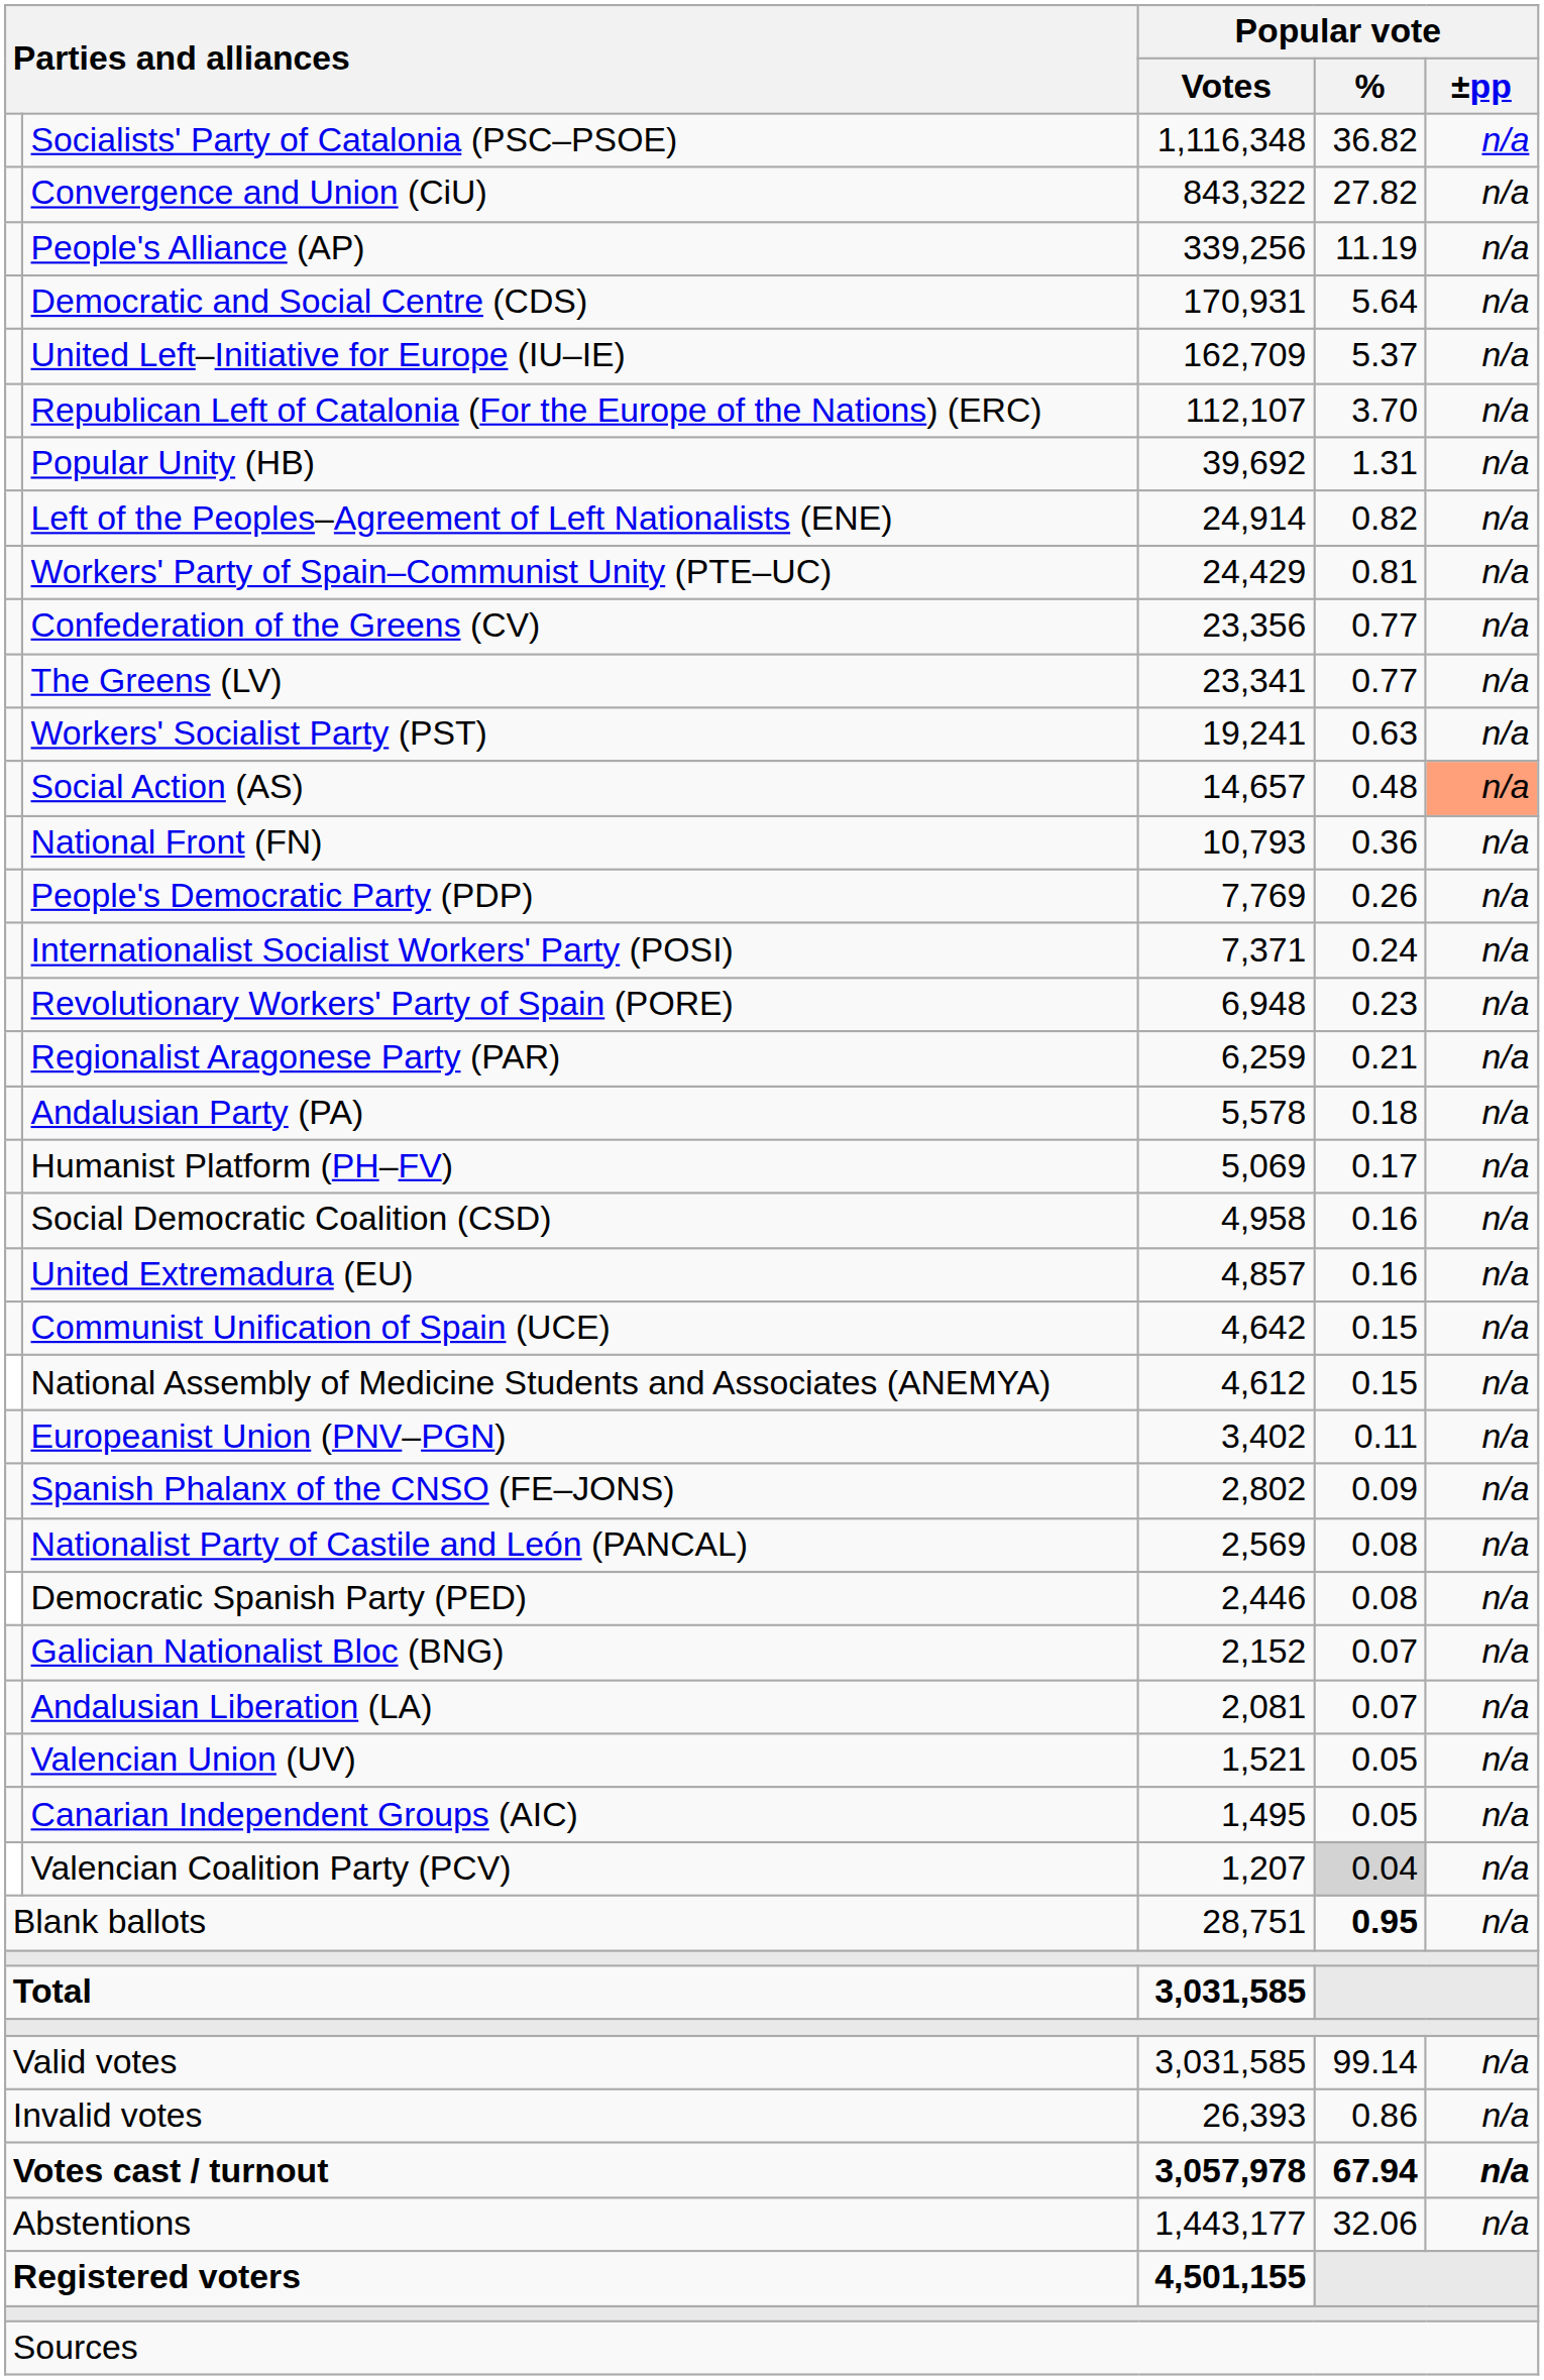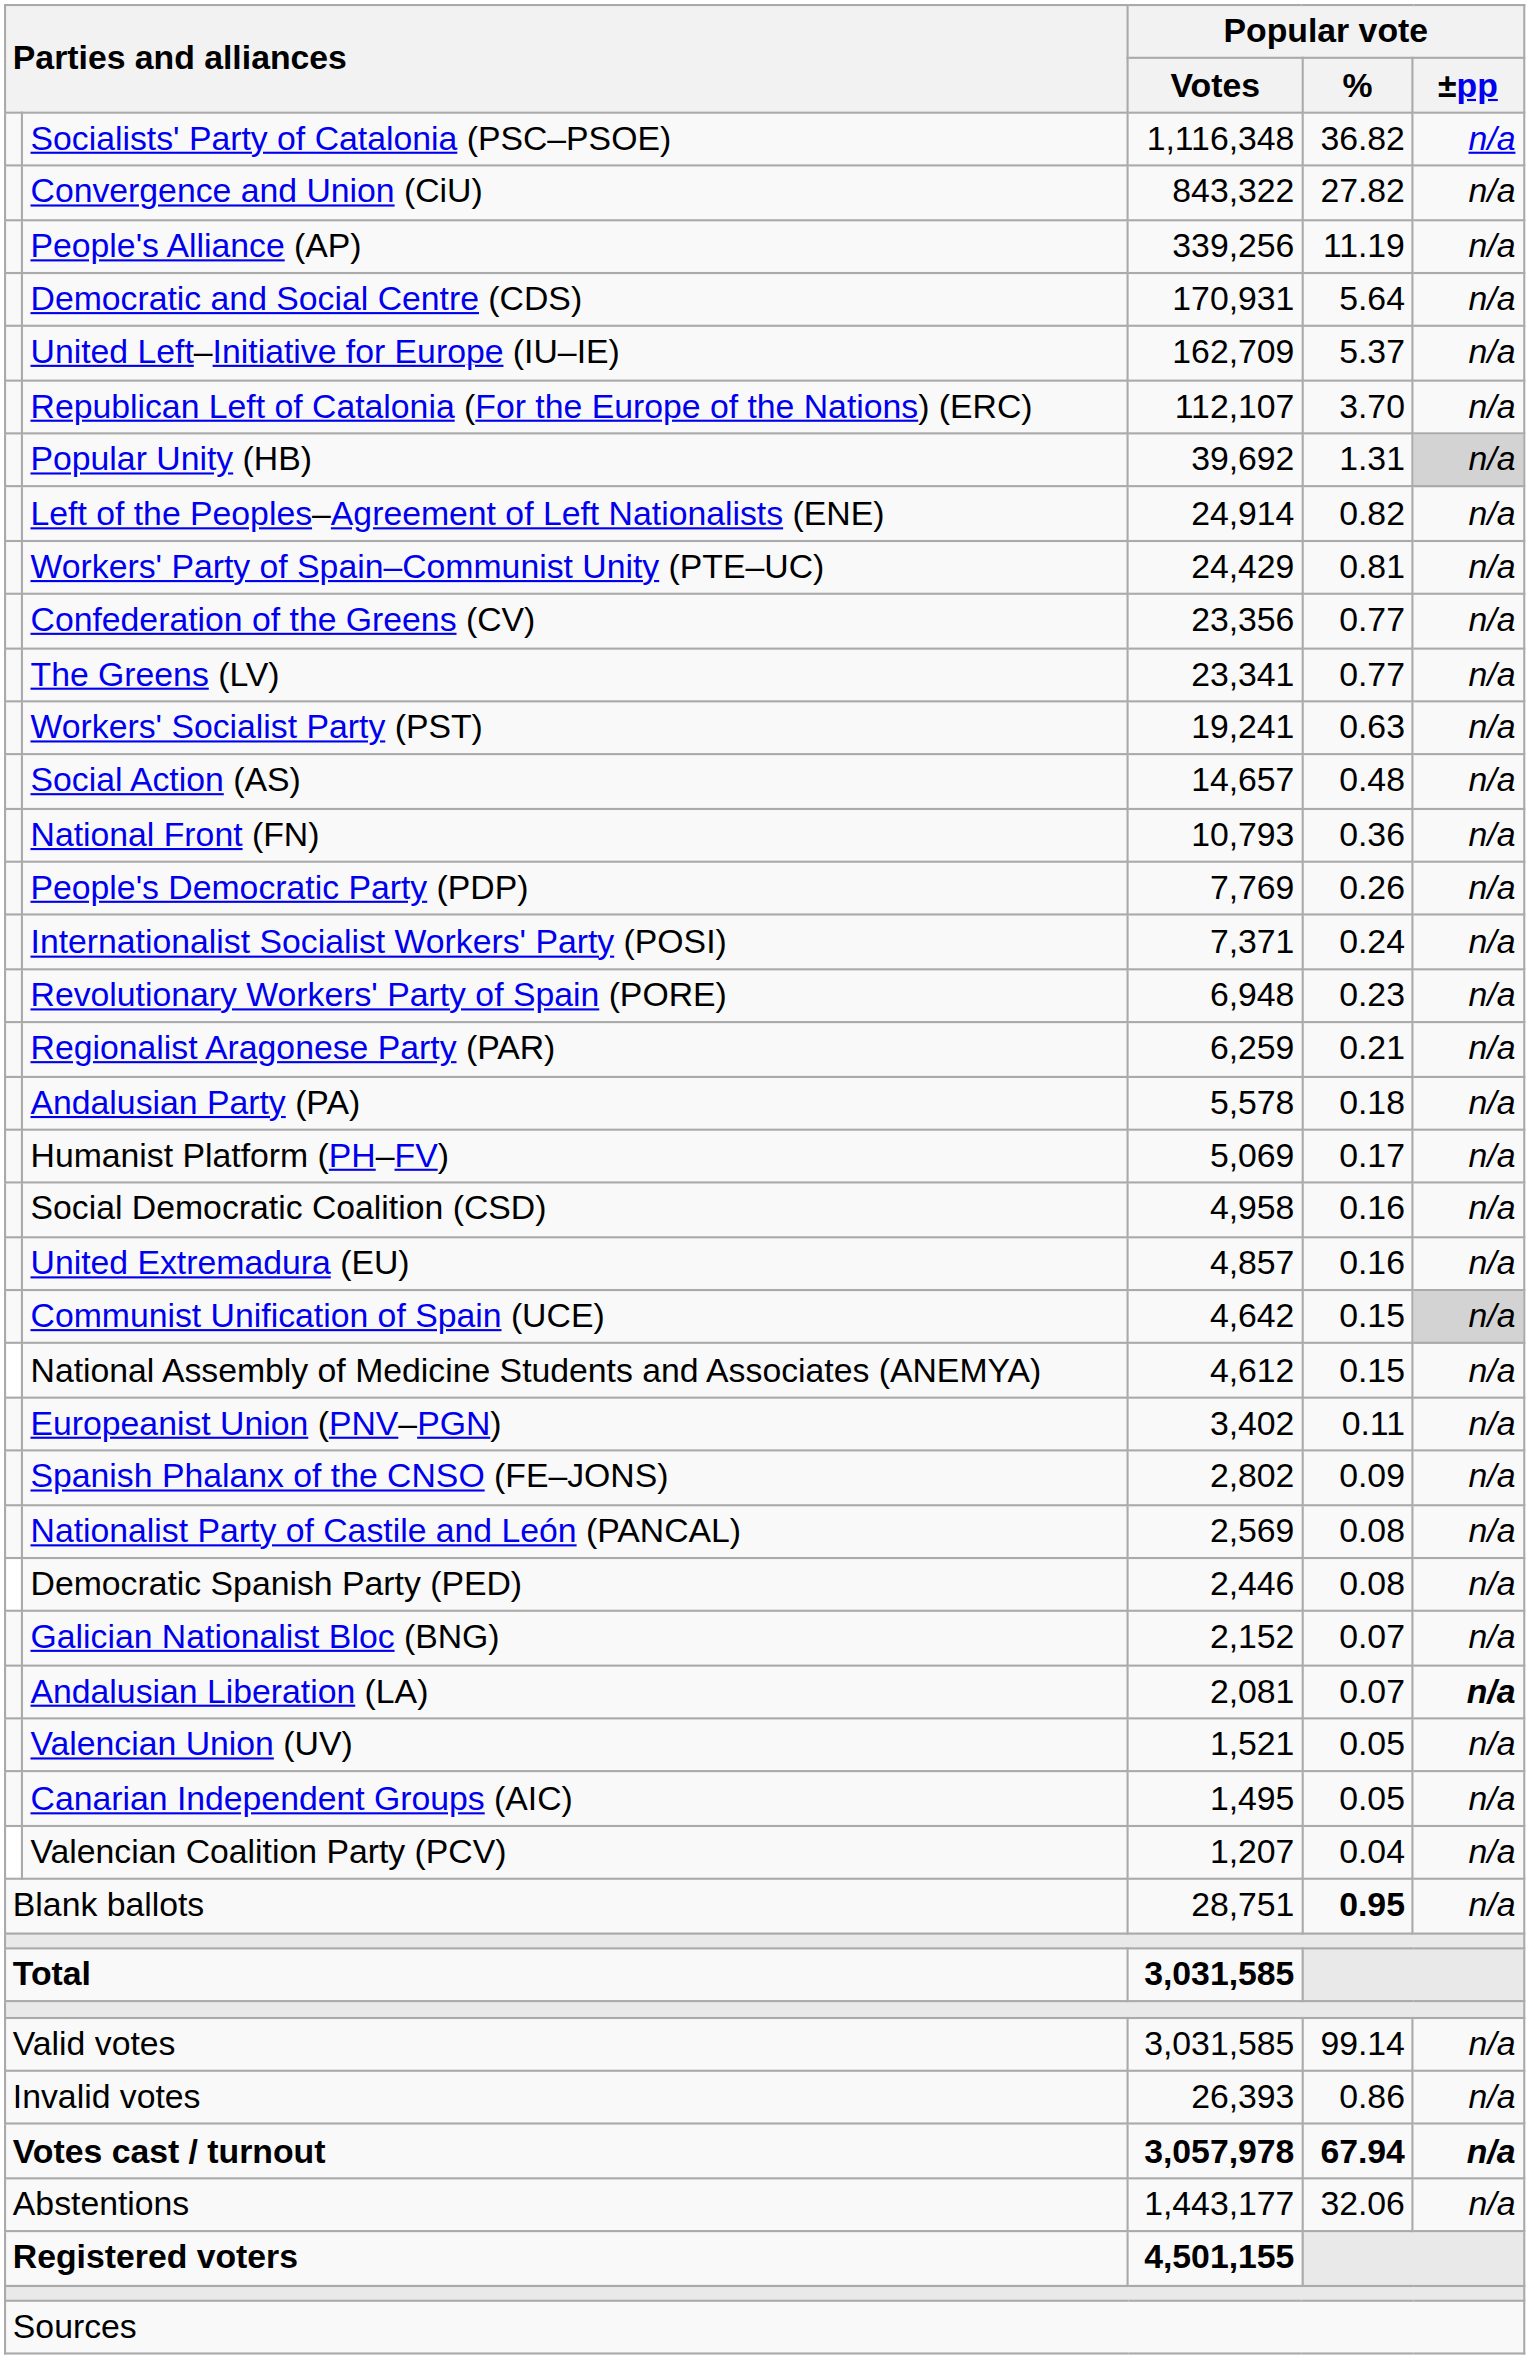Popular Unity (HB) | Popular vote / ±pp: no background -> lightgrey background
Social Action (AS) | Popular vote / ±pp: lightsalmon background -> no background
Communist Unification of Spain (UCE) | Popular vote / ±pp: no background -> lightgrey background
Andalusian Liberation (LA) | Popular vote / ±pp: normal -> bold
Valencian Coalition Party (PCV) | Popular vote / %: lightgrey background -> no background
